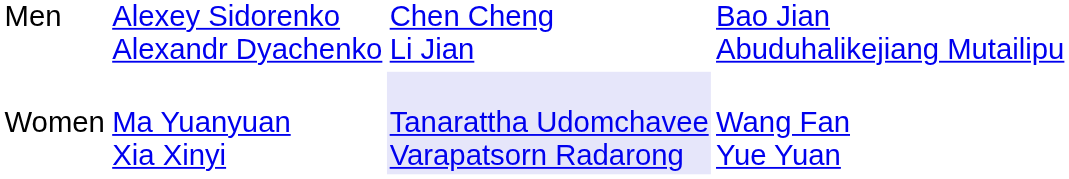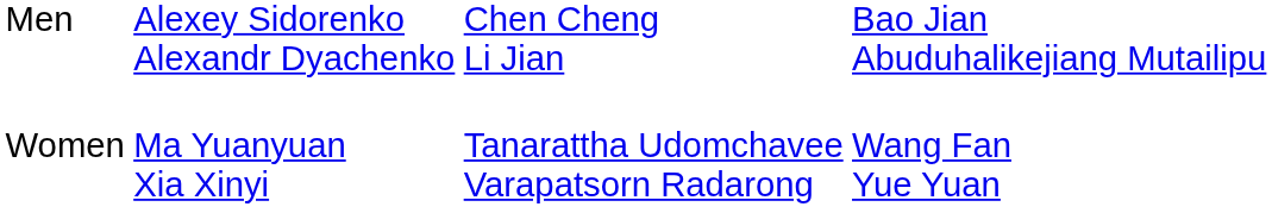Women | column 3: lavender background -> no background
